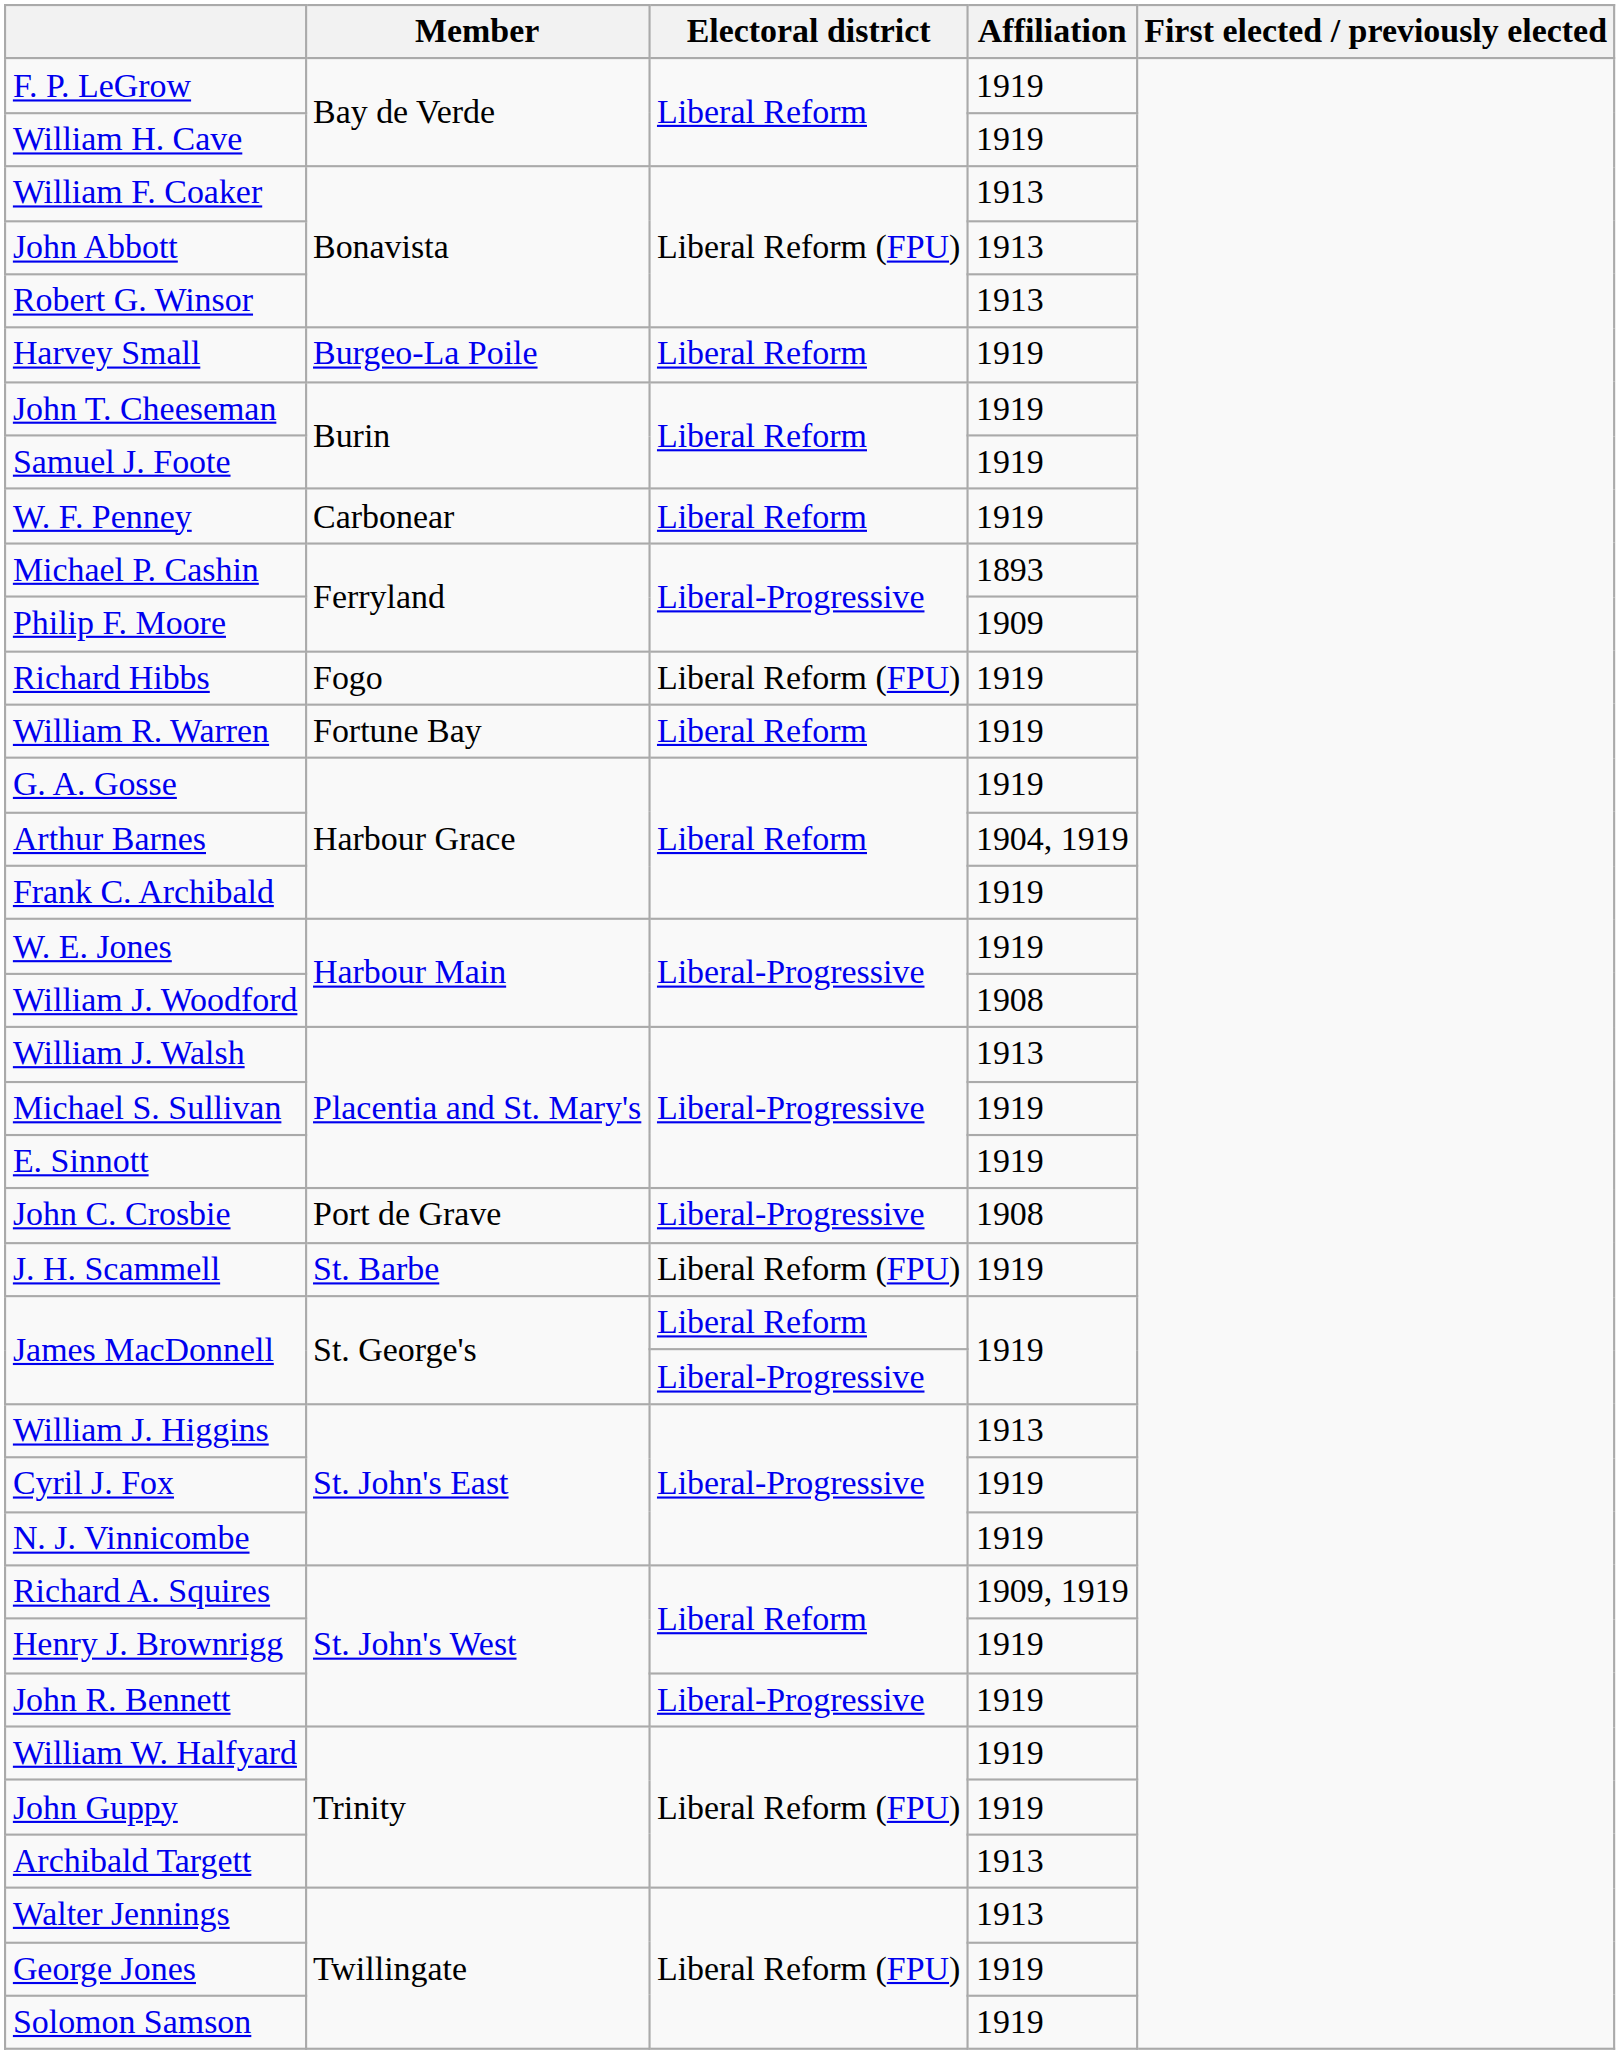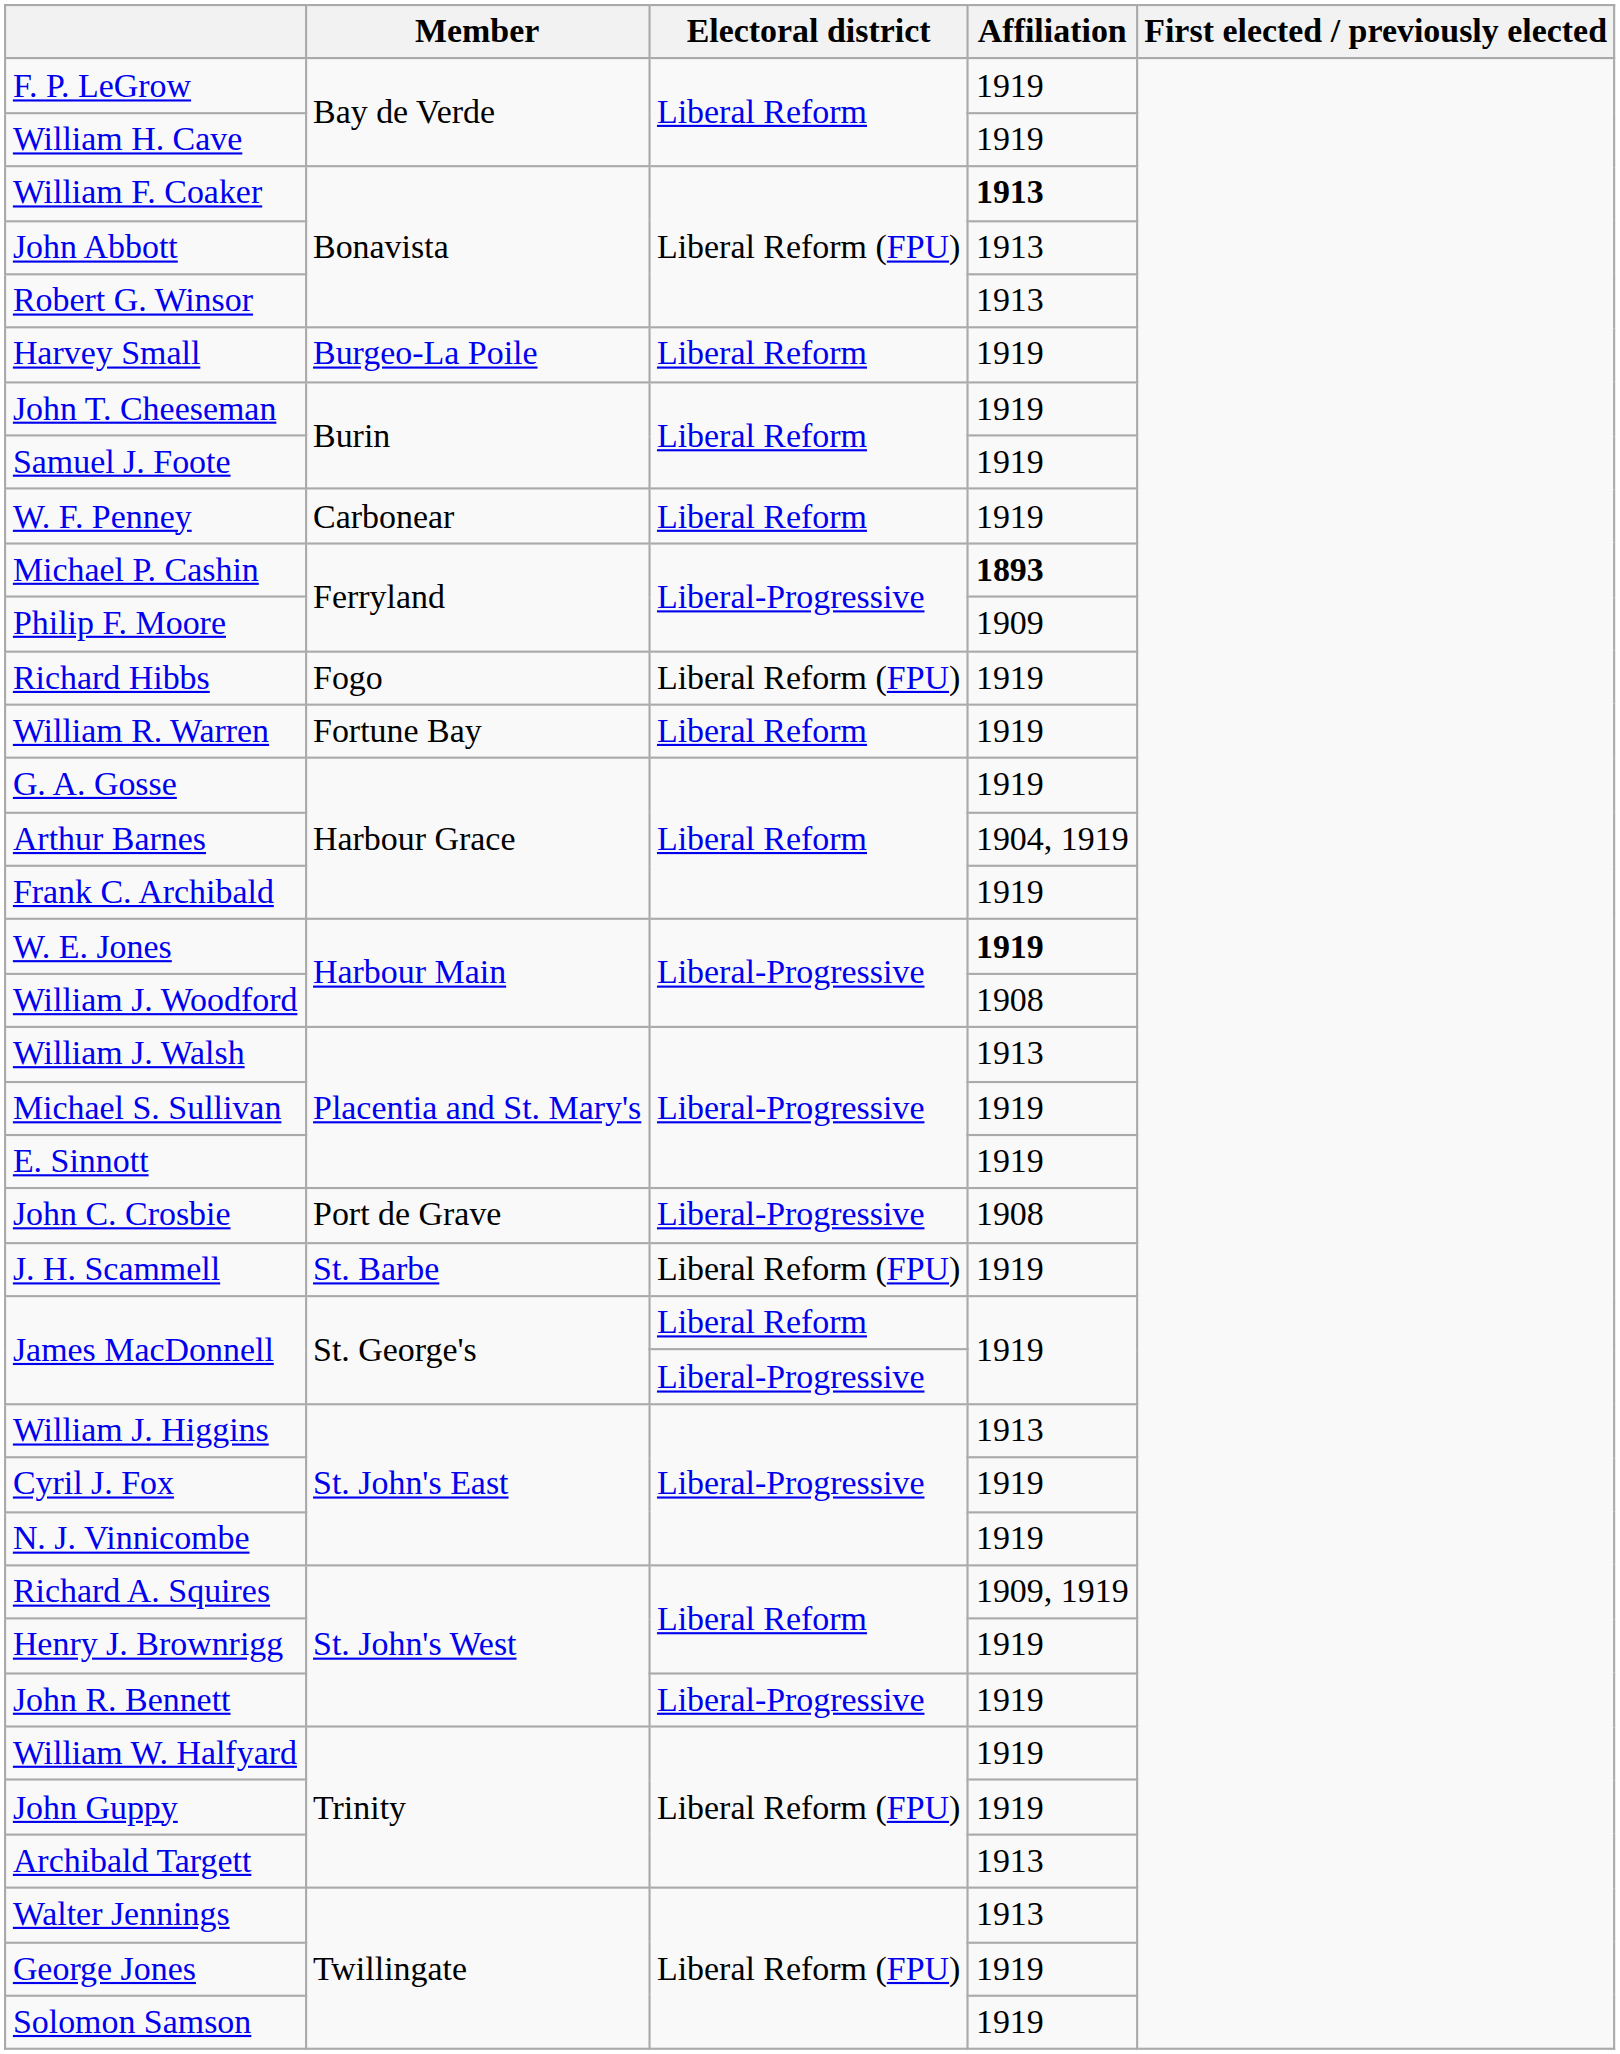William F. Coaker | Affiliation: normal -> bold
Michael P. Cashin | Affiliation: normal -> bold
W. E. Jones | Affiliation: normal -> bold
